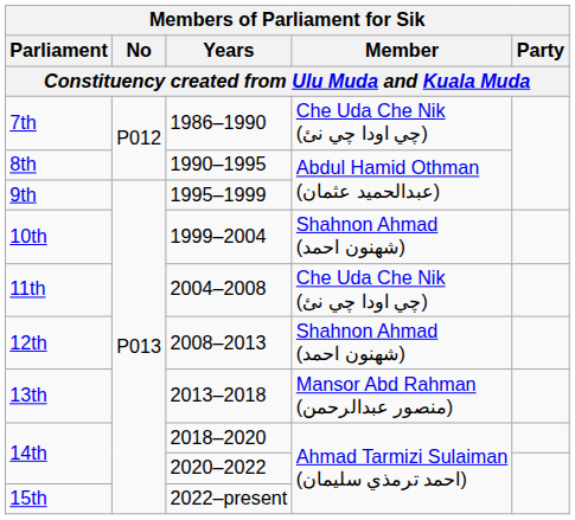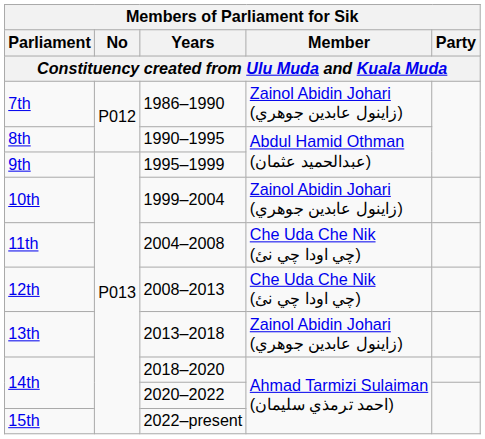7th | Member: Che Uda Che Nik (چي اودا چي نئ) -> Zainol Abidin Johari (زاينول عابدين جوهري)
10th | Member: Shahnon Ahmad (شهنون احمد) -> Zainol Abidin Johari (زاينول عابدين جوهري)
12th | Member: Shahnon Ahmad (شهنون احمد) -> Che Uda Che Nik (چي اودا چي نئ)
13th | Member: Mansor Abd Rahman (منصور عبدالرحمن) -> Zainol Abidin Johari (زاينول عابدين جوهري)
